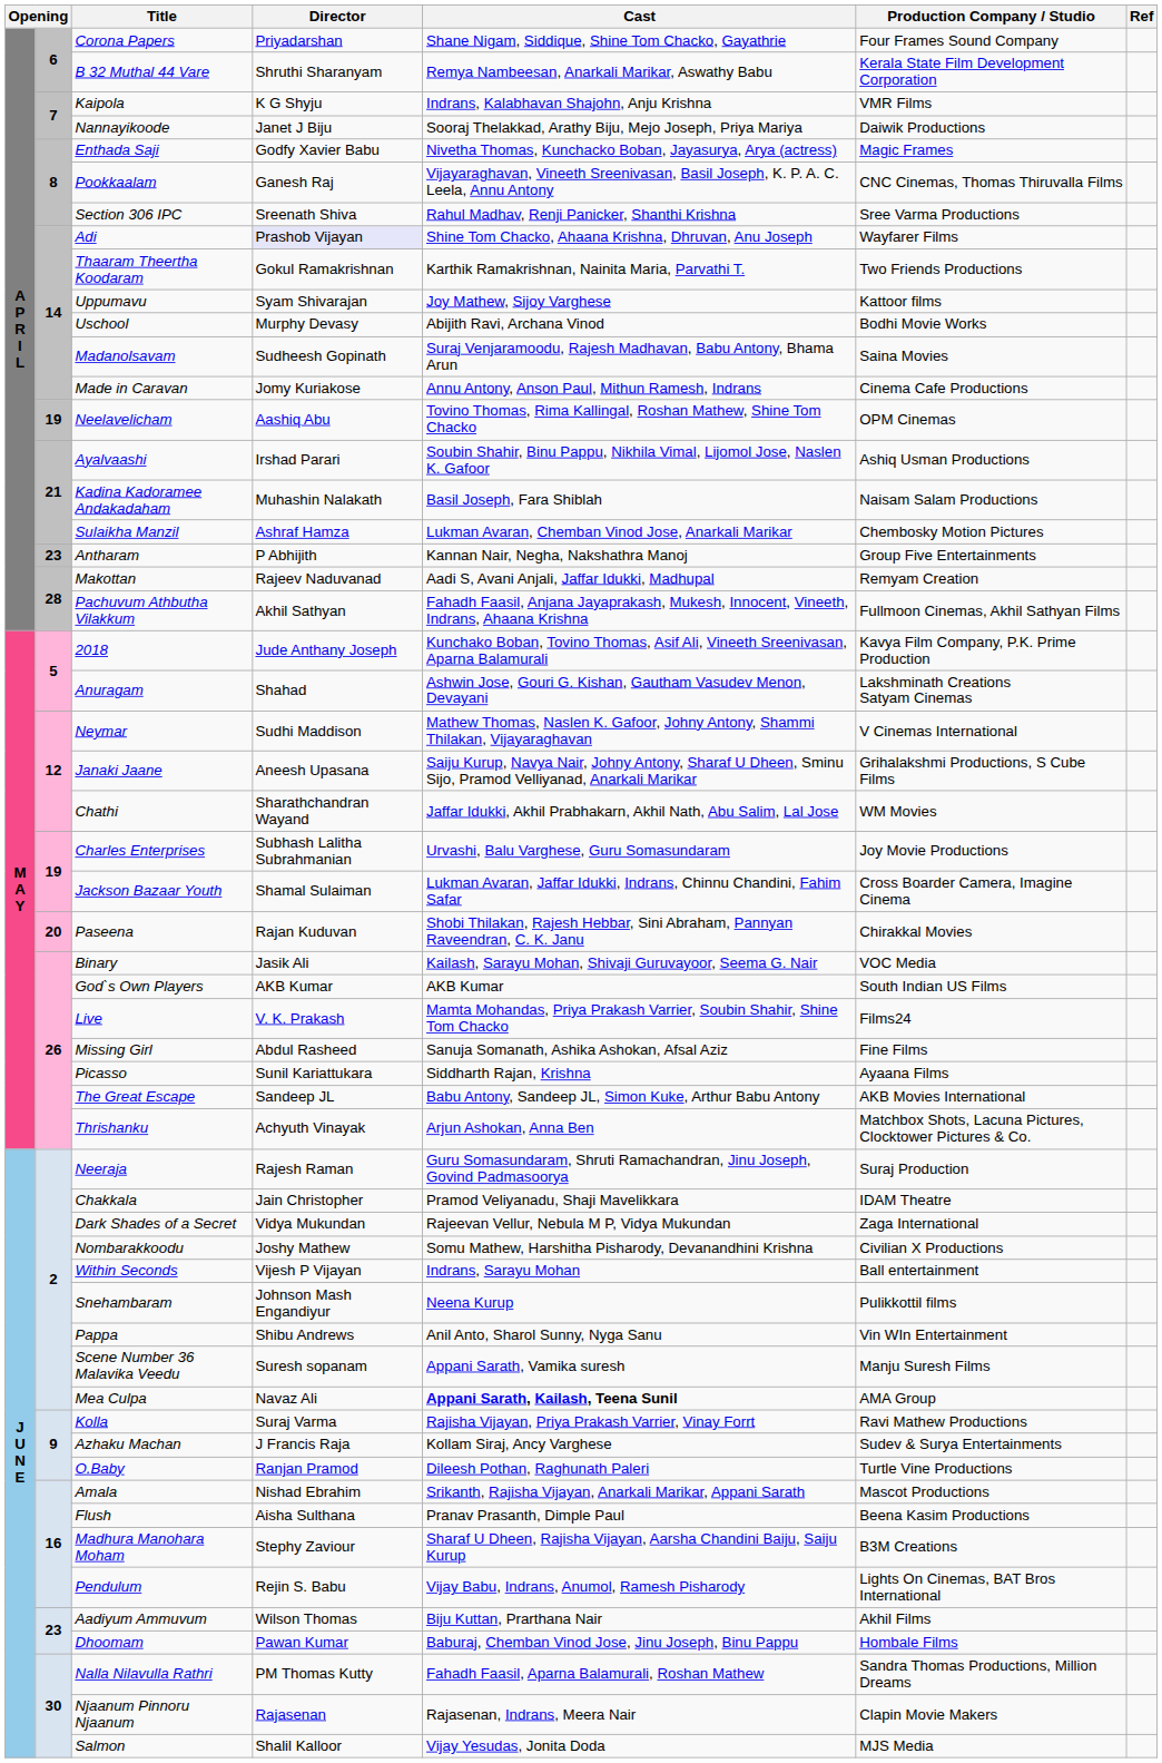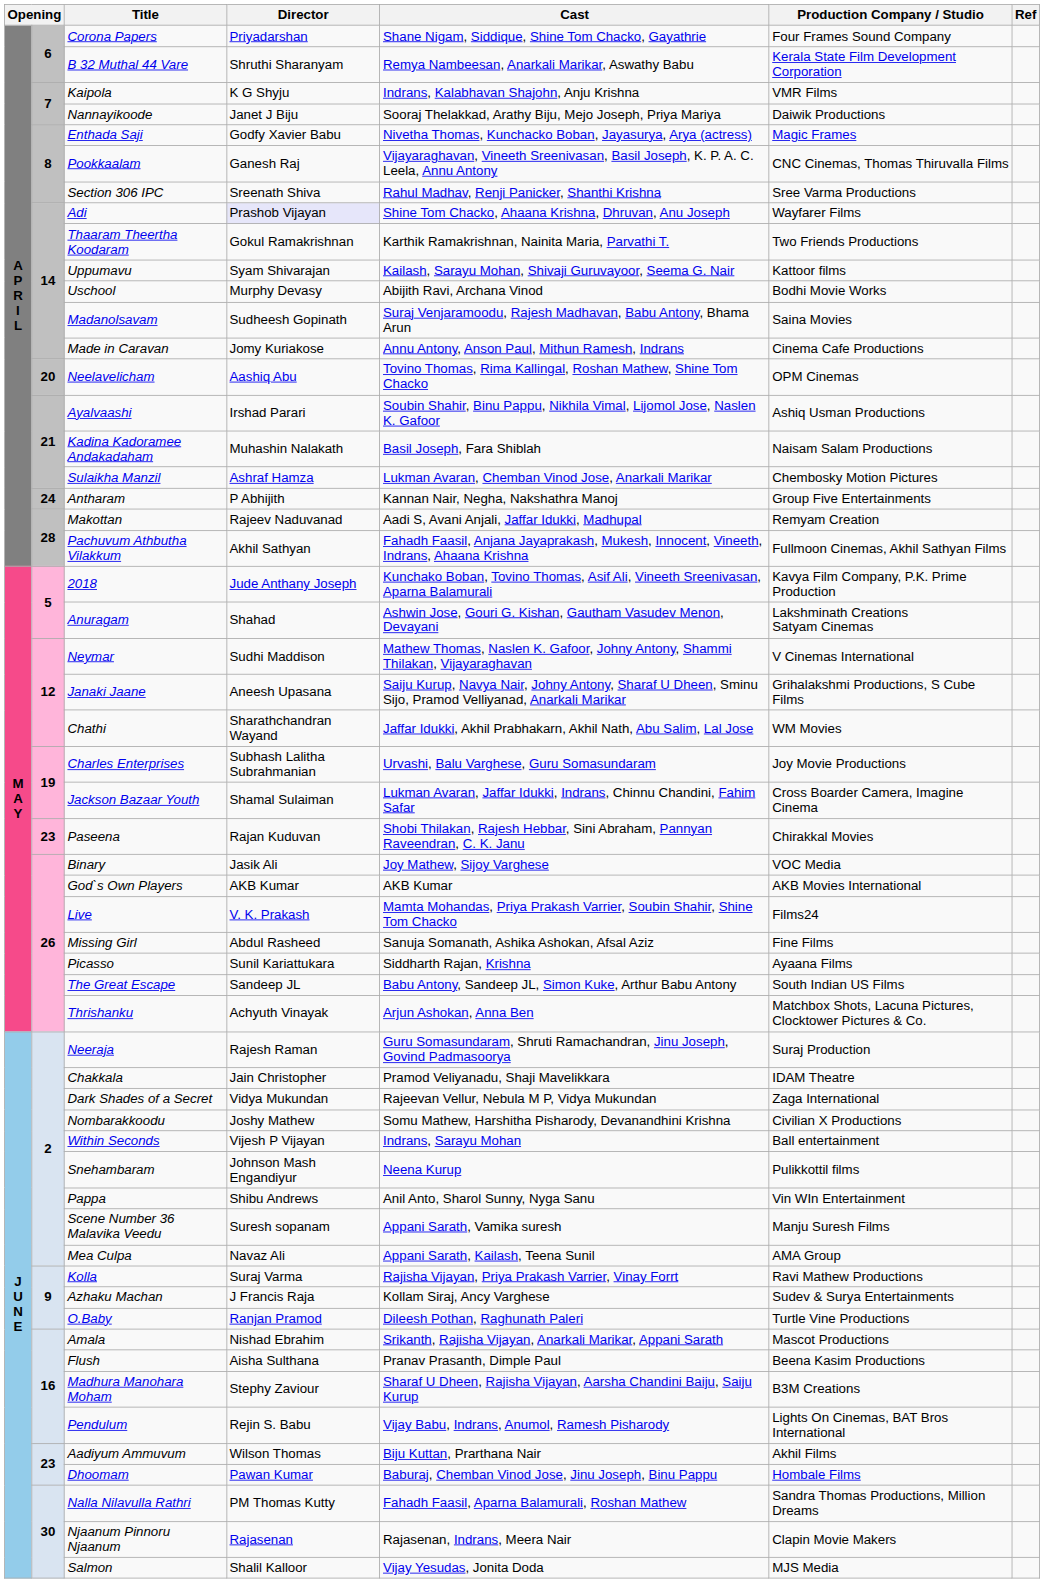Uppumavu | Cast: Joy Mathew, Sijoy Varghese -> Kailash, Sarayu Mohan, Shivaji Guruvayoor, Seema G. Nair
Neelavelicham | column 2: 19 -> 20
Antharam | column 2: 23 -> 24
Paseena | column 2: 20 -> 23
Binary | Cast: Kailash, Sarayu Mohan, Shivaji Guruvayoor, Seema G. Nair -> Joy Mathew, Sijoy Varghese
God`s Own Players | Production Company / Studio: South Indian US Films -> AKB Movies International
The Great Escape | Production Company / Studio: AKB Movies International -> South Indian US Films
Mea Culpa | Cast: bold -> normal
